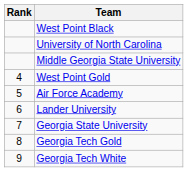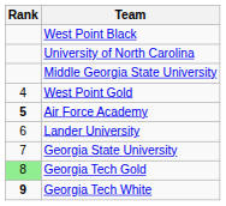Air Force Academy | Rank: normal -> bold
Georgia Tech Gold | Rank: no background -> lightgreen background
Georgia Tech White | Rank: normal -> bold
